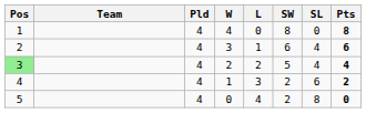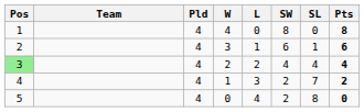row 3 | SL: 4 -> 1
row 4 | SW: 5 -> 4
row 5 | SL: 6 -> 7
